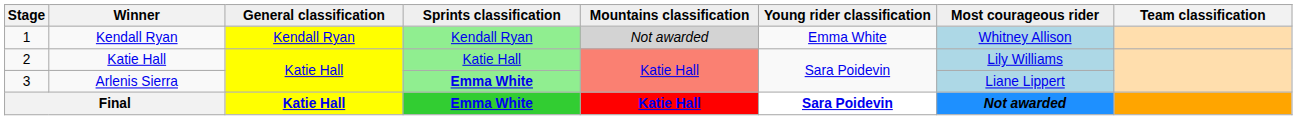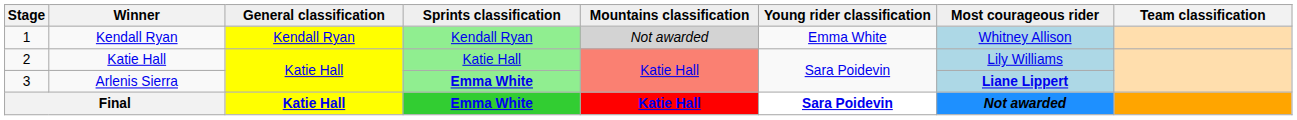Arlenis Sierra | Most courageous rider: normal -> bold
